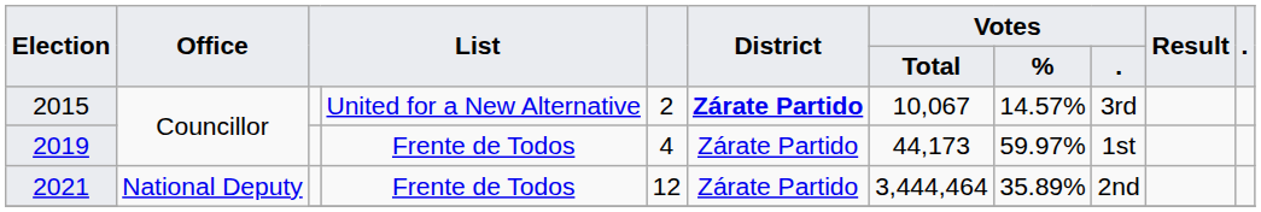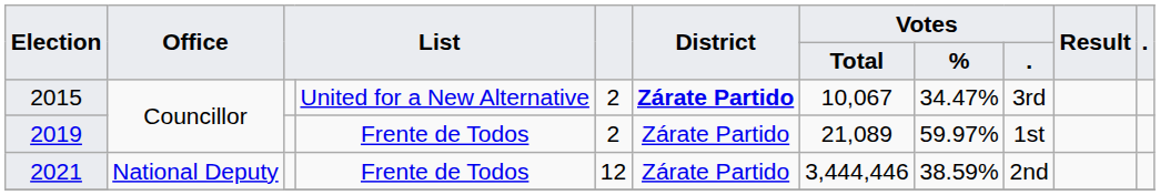2015 | Votes / %: 14.57% -> 34.47%
2019 | column 5: 4 -> 2
2019 | Votes / Total: 44,173 -> 21,089
2021 | Votes / Total: 3,444,464 -> 3,444,446
2021 | Votes / %: 35.89% -> 38.59%
